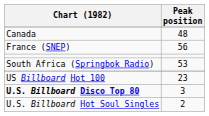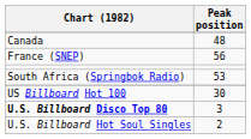row 6 | Peak position: 23 -> 30
